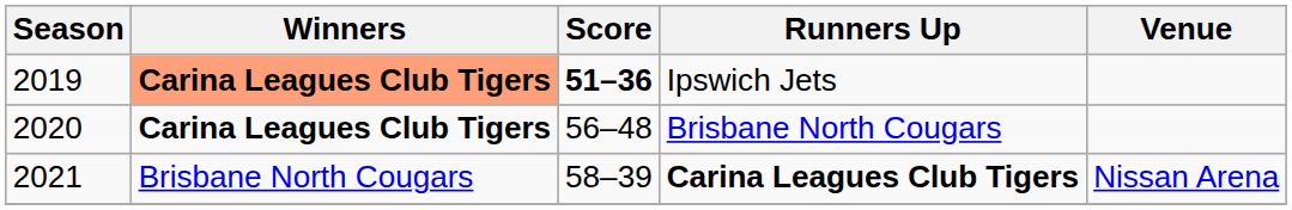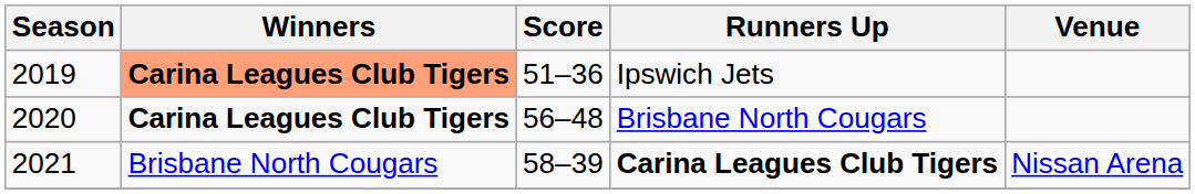Ipswich Jets | Score: bold -> normal
